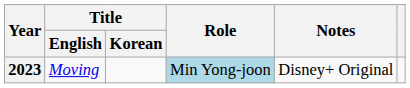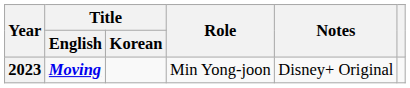2023 | Title / English: normal -> bold
2023 | Role: lightblue background -> no background
